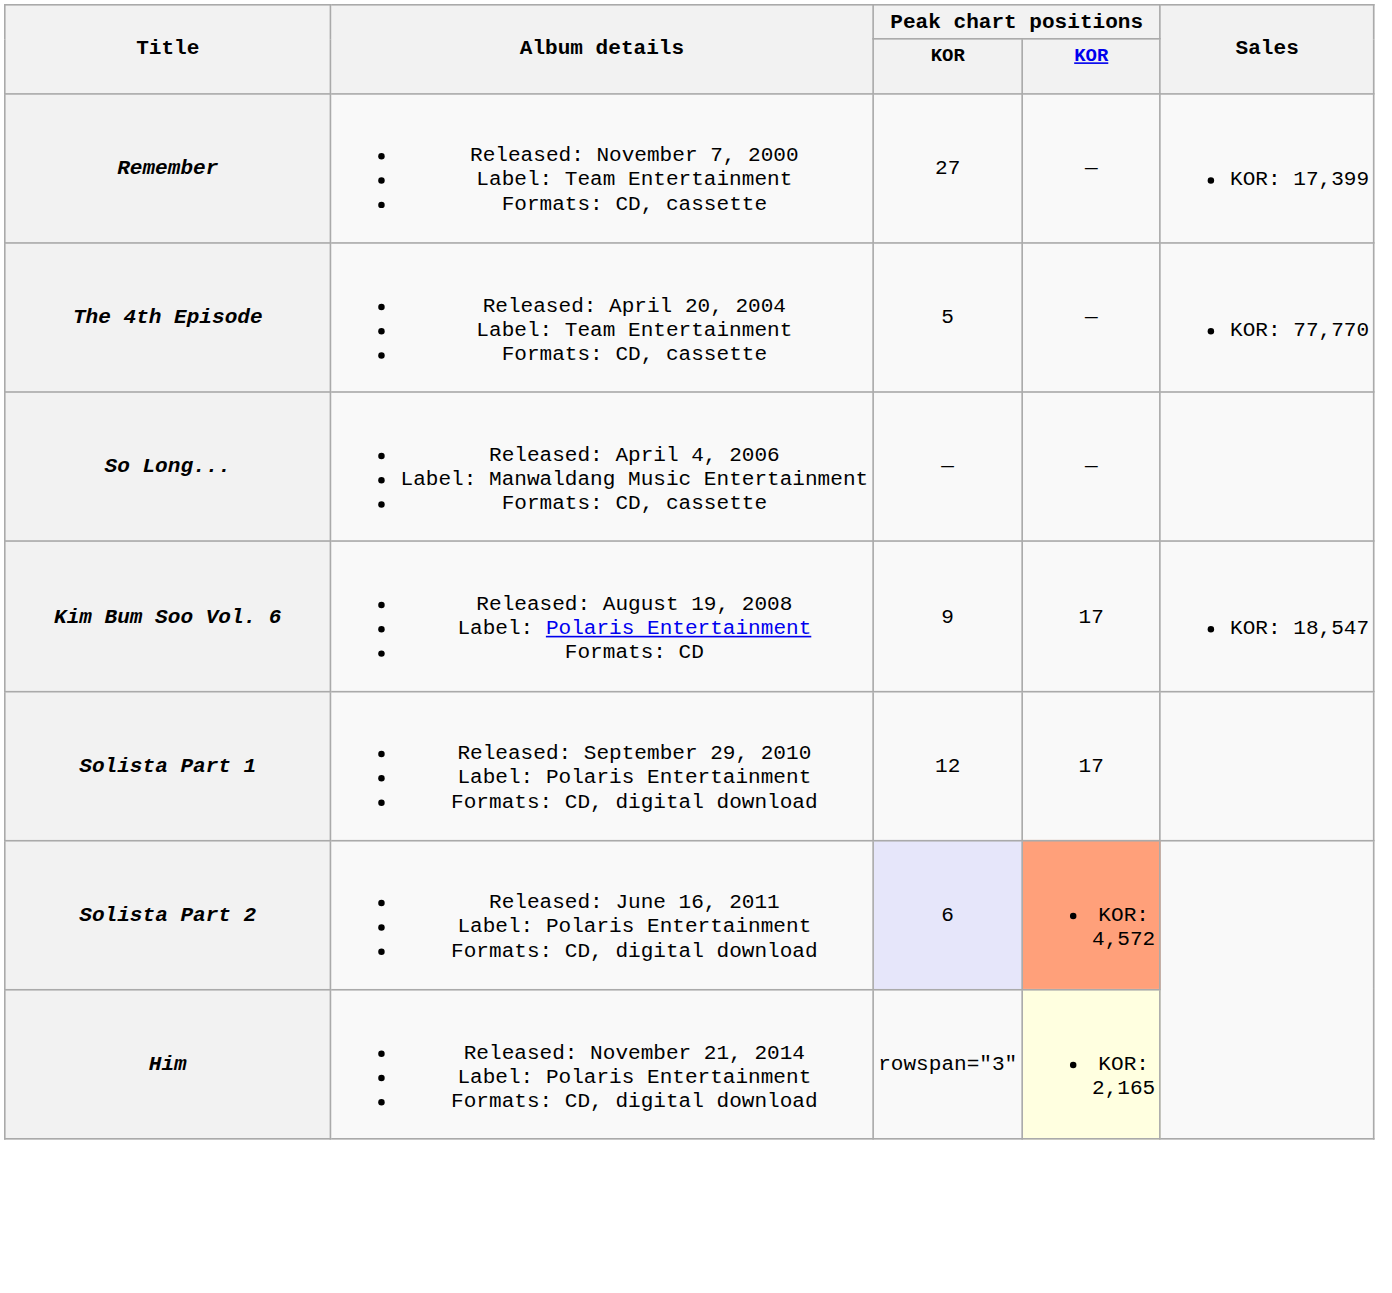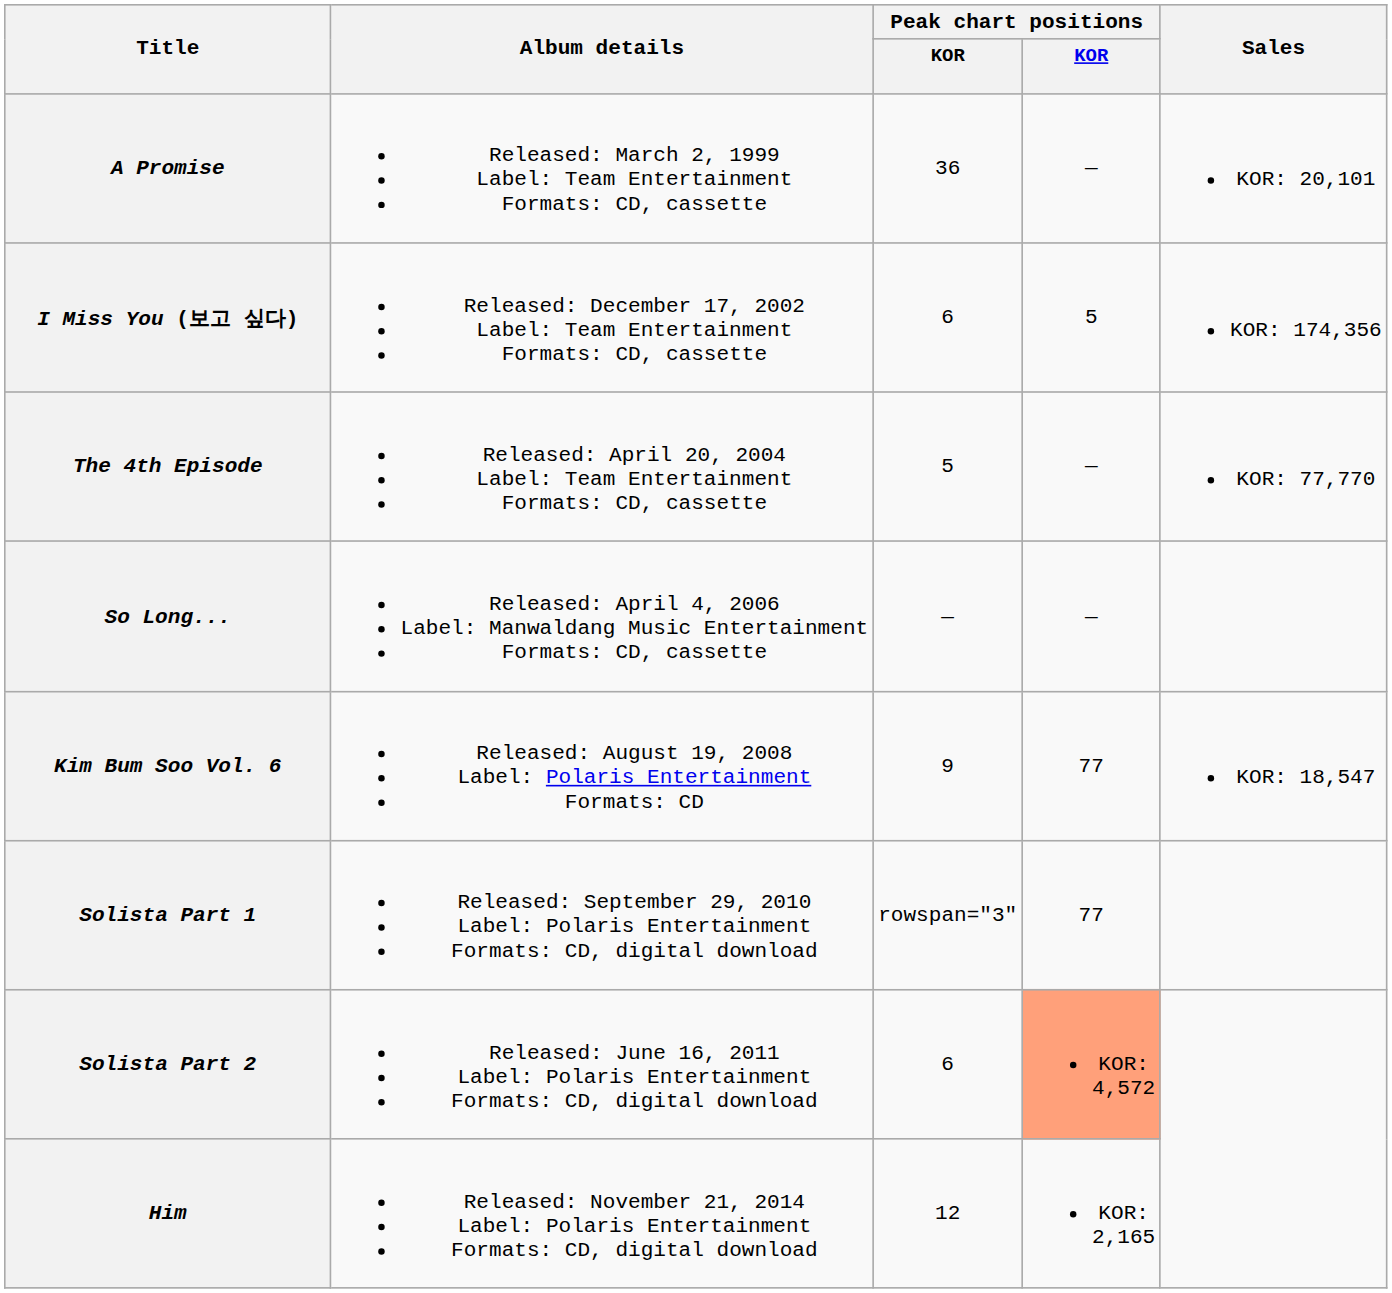+ row: A Promise | Released: March 2, 1999 Label: Team Entertainment Formats: CD, cassette | 36 | — | KOR: 20,101
- row: Remember | Released: November 7, 2000 Label: Team Entertainment Formats: CD, cassette | 27 | — | KOR: 17,399
+ row: I Miss You (보고 싶다) | Released: December 17, 2002 Label: Team Entertainment Formats: CD, cassette | 6 | 5 | KOR: 174,356
Kim Bum Soo Vol. 6 | column 4: 17 -> 77
Solista Part 1 | column 3: 12 -> rowspan="3"
Solista Part 1 | column 4: 17 -> 77
Solista Part 2 | column 3: lavender background -> no background
Him | column 3: rowspan="3" -> 12
Him | column 4: lightyellow background -> no background
